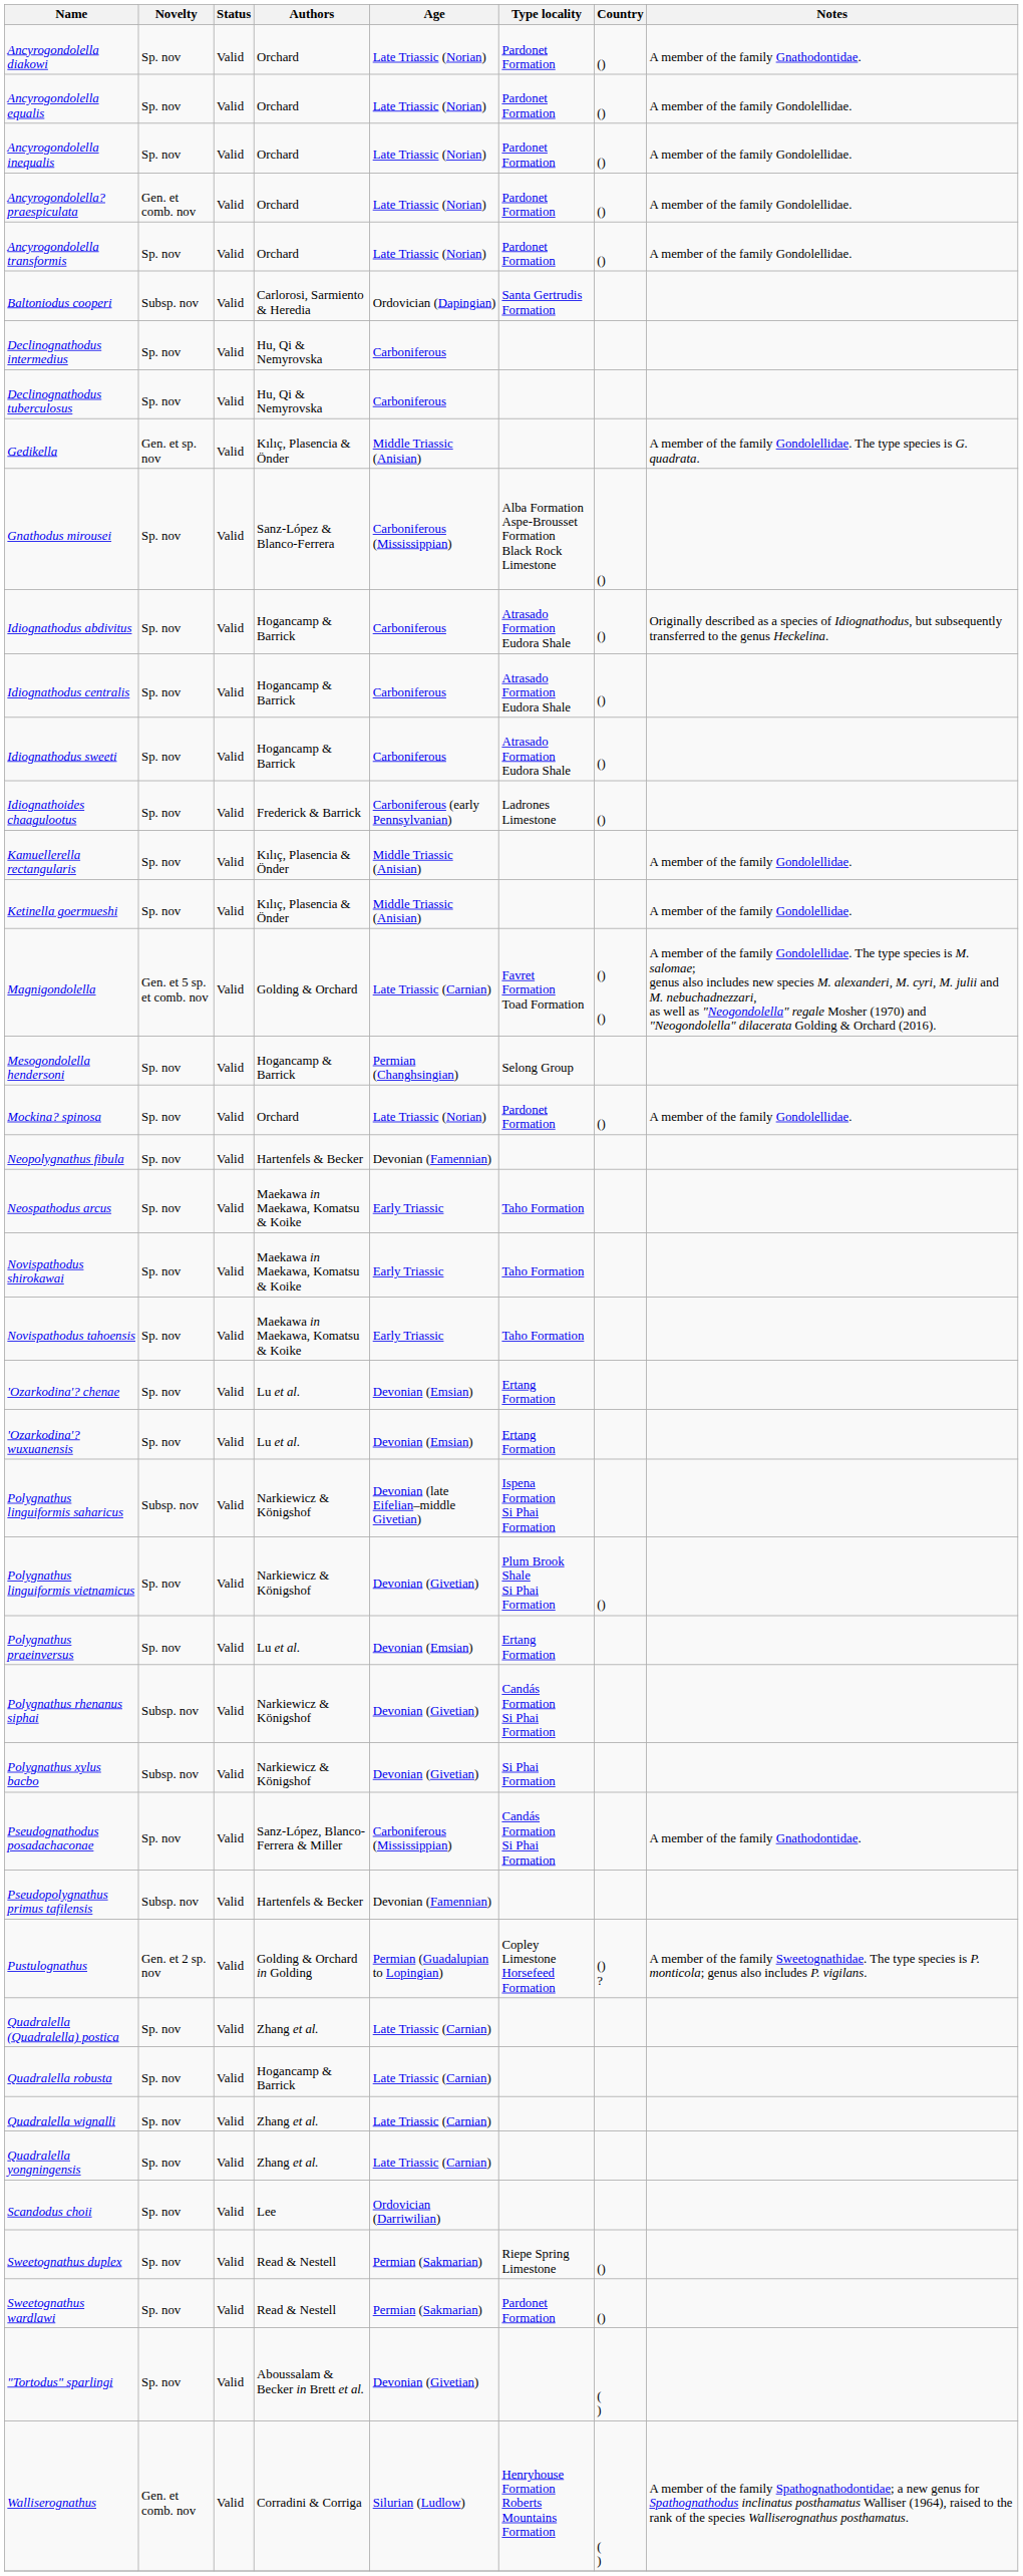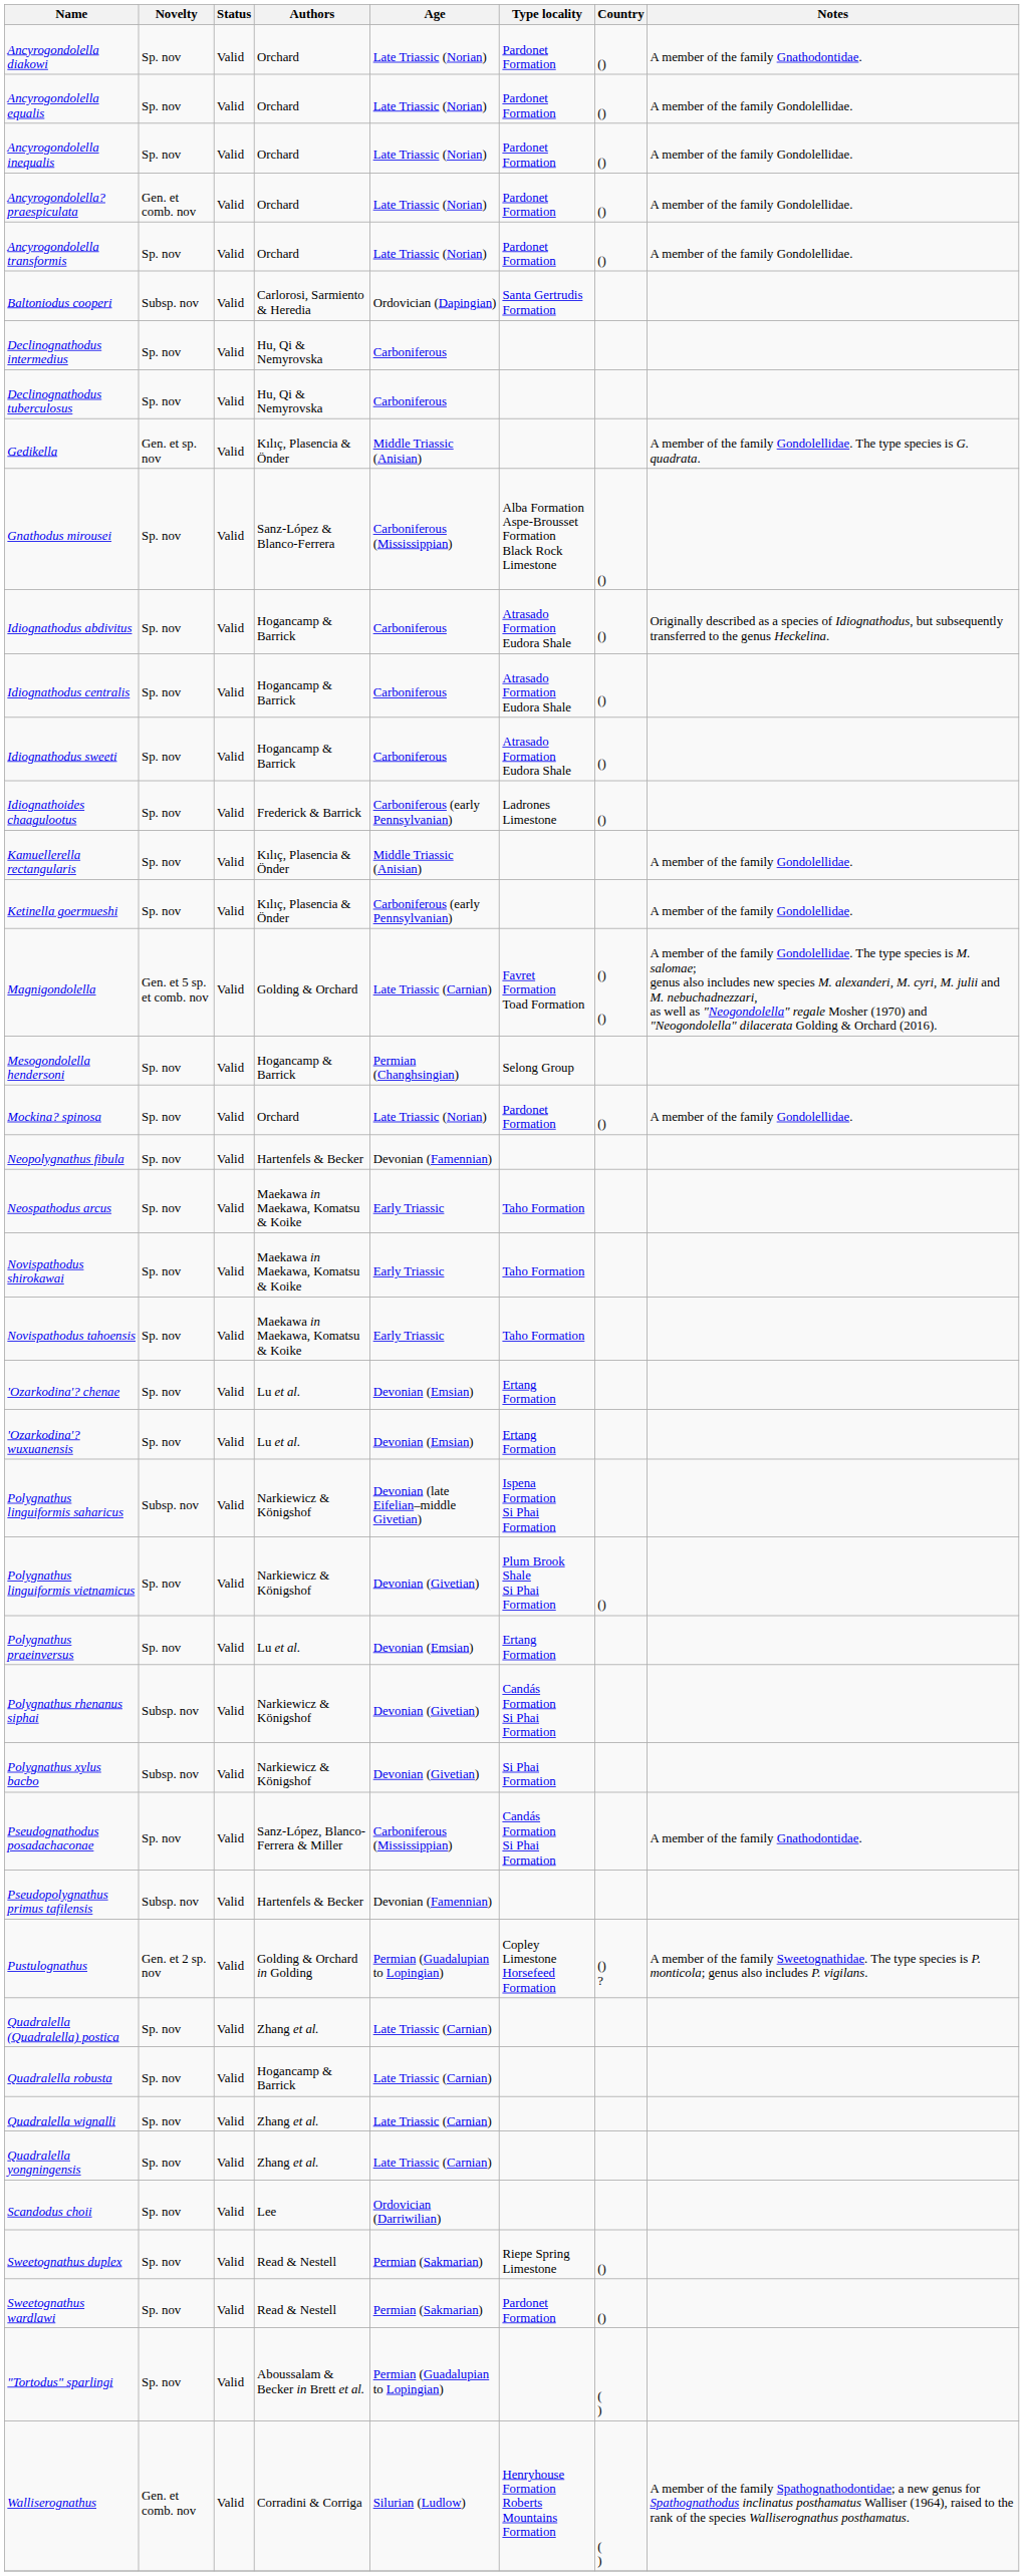Ketinella goermueshi | Age: Middle Triassic (Anisian) -> Carboniferous (early Pennsylvanian)
"Tortodus" sparlingi | Age: Devonian (Givetian) -> Permian (Guadalupian to Lopingian)
